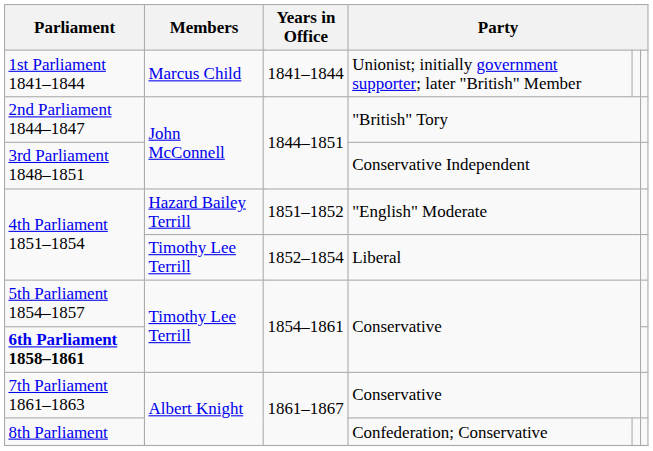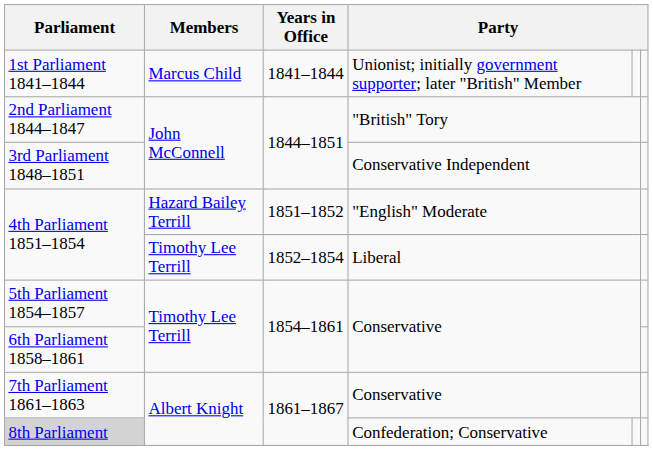6th Parliament 1858–1861 | Parliament: bold -> normal
8th Parliament | Parliament: no background -> lightgrey background
